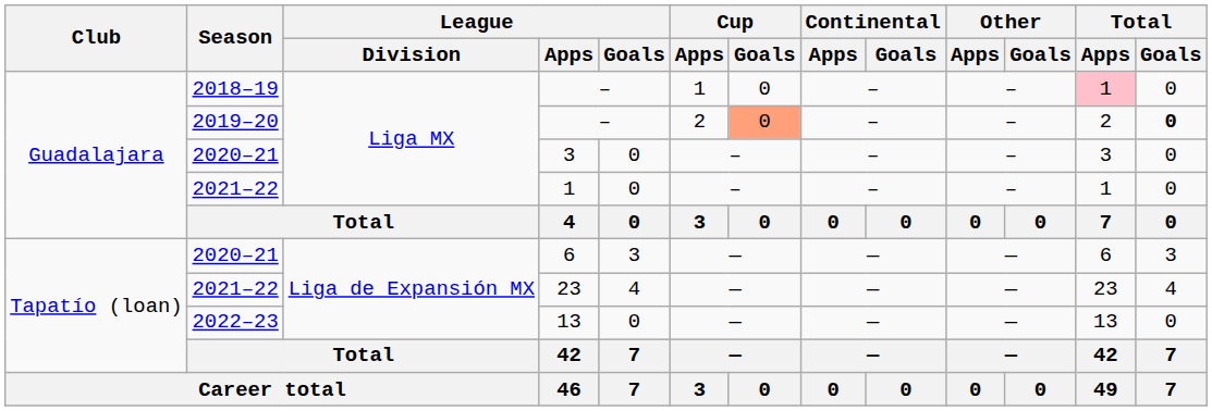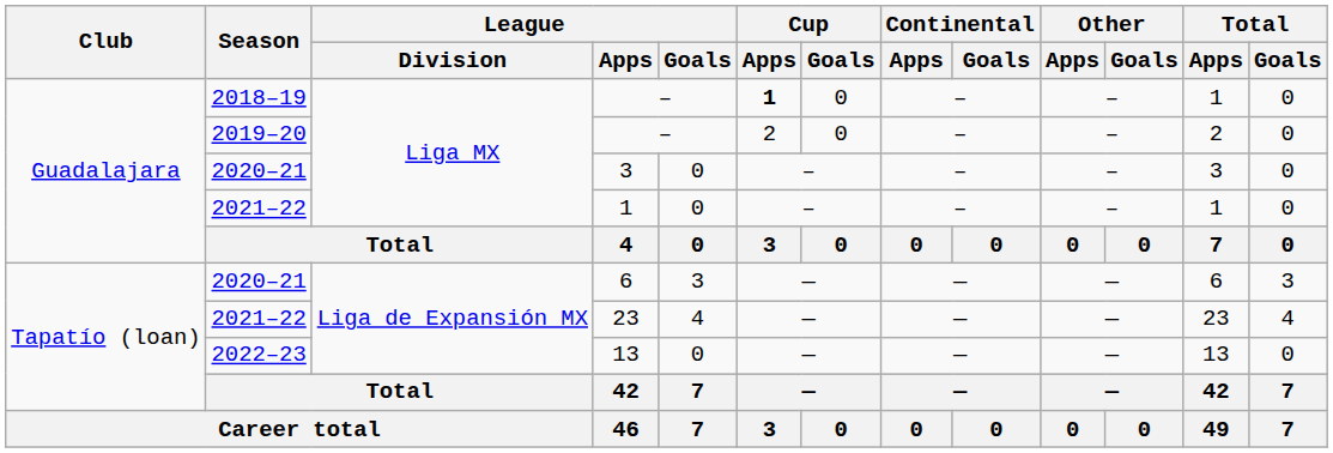2018–19 / – | Cup / Apps: normal -> bold
2018–19 / – | Total / Apps: pink background -> no background
2019–20 / – | Cup / Goals: lightsalmon background -> no background
2019–20 / – | Total / Goals: bold -> normal
